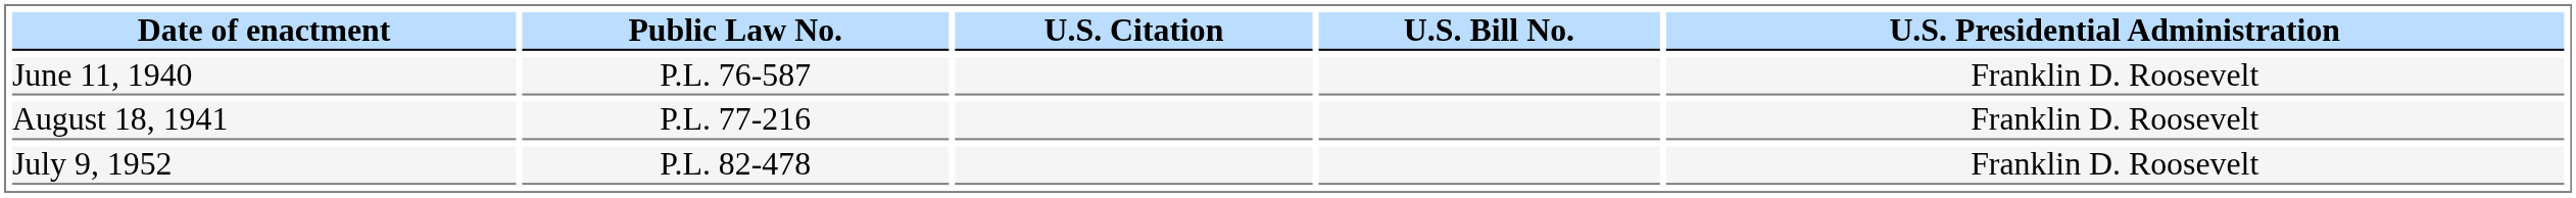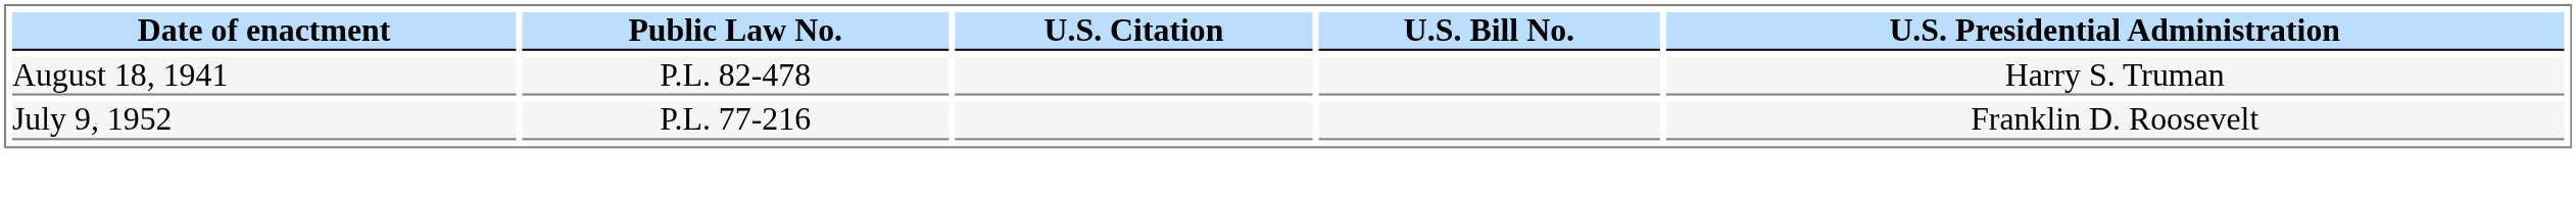- row: June 11, 1940 | P.L. 76-587 | Franklin D. Roosevelt
August 18, 1941 | Public Law No.: P.L. 77-216 -> P.L. 82-478
August 18, 1941 | U.S. Presidential Administration: Franklin D. Roosevelt -> Harry S. Truman
July 9, 1952 | Public Law No.: P.L. 82-478 -> P.L. 77-216
